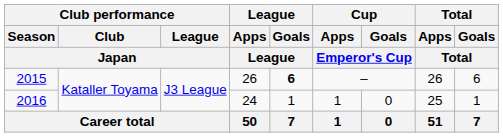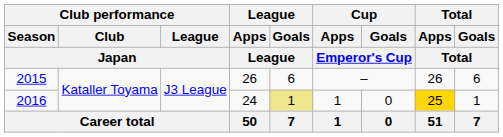2015 | League / Goals / League: bold -> normal
2016 | League / Goals / League: no background -> khaki background
2016 | Total / Apps / Total: no background -> gold background
